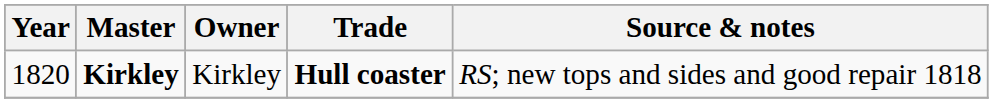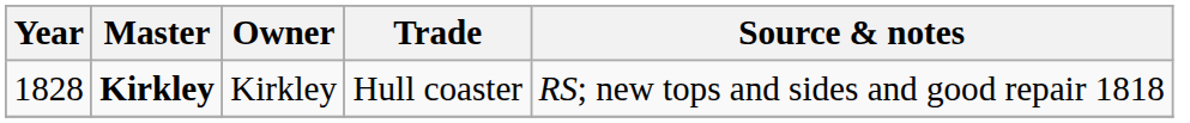row 2 | Year: 1820 -> 1828
row 2 | Trade: bold -> normal
